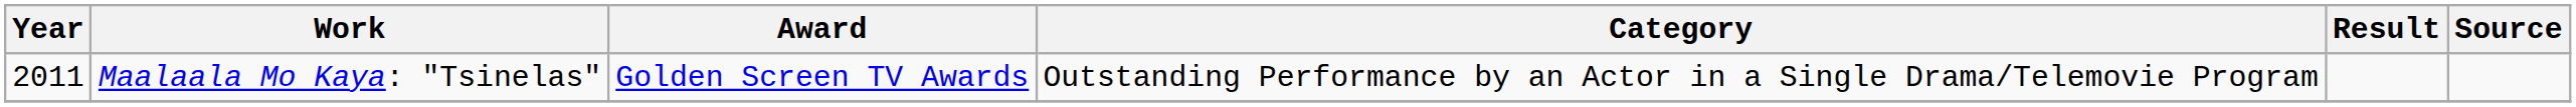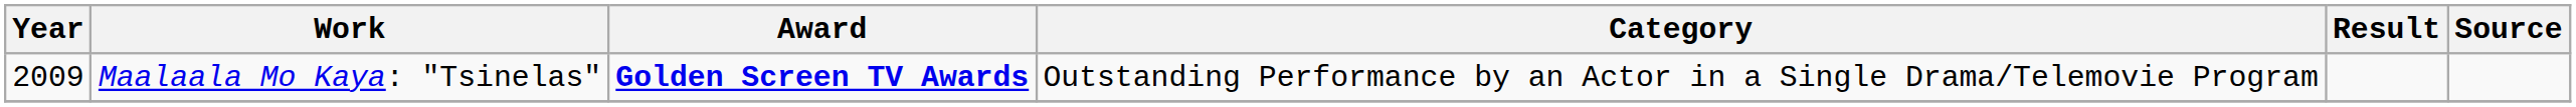Maalaala Mo Kaya: "Tsinelas" | Year: 2011 -> 2009
Maalaala Mo Kaya: "Tsinelas" | Award: normal -> bold
